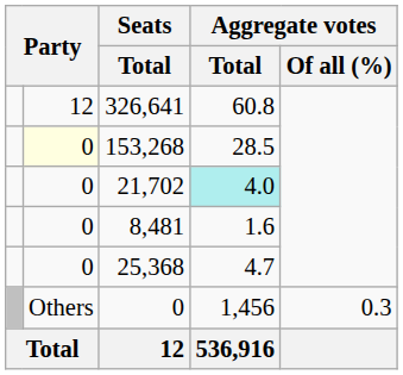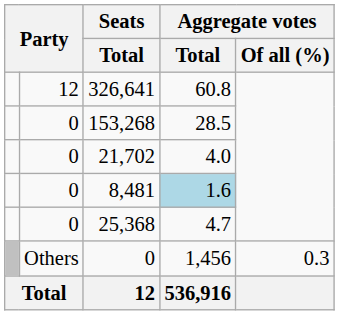153,268 | column 2: lightyellow background -> no background
21,702 | Aggregate votes / Total: paleturquoise background -> no background
8,481 | Aggregate votes / Total: no background -> lightblue background
